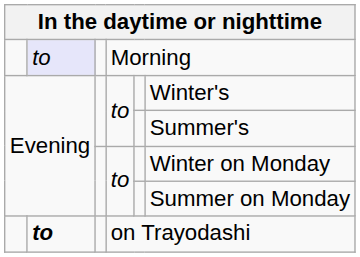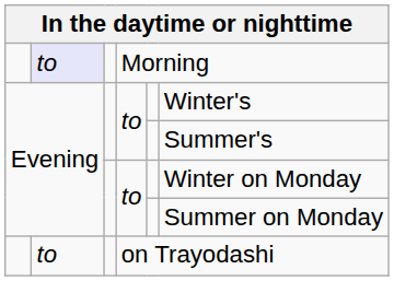on Trayodashi | column 2: bold -> normal
